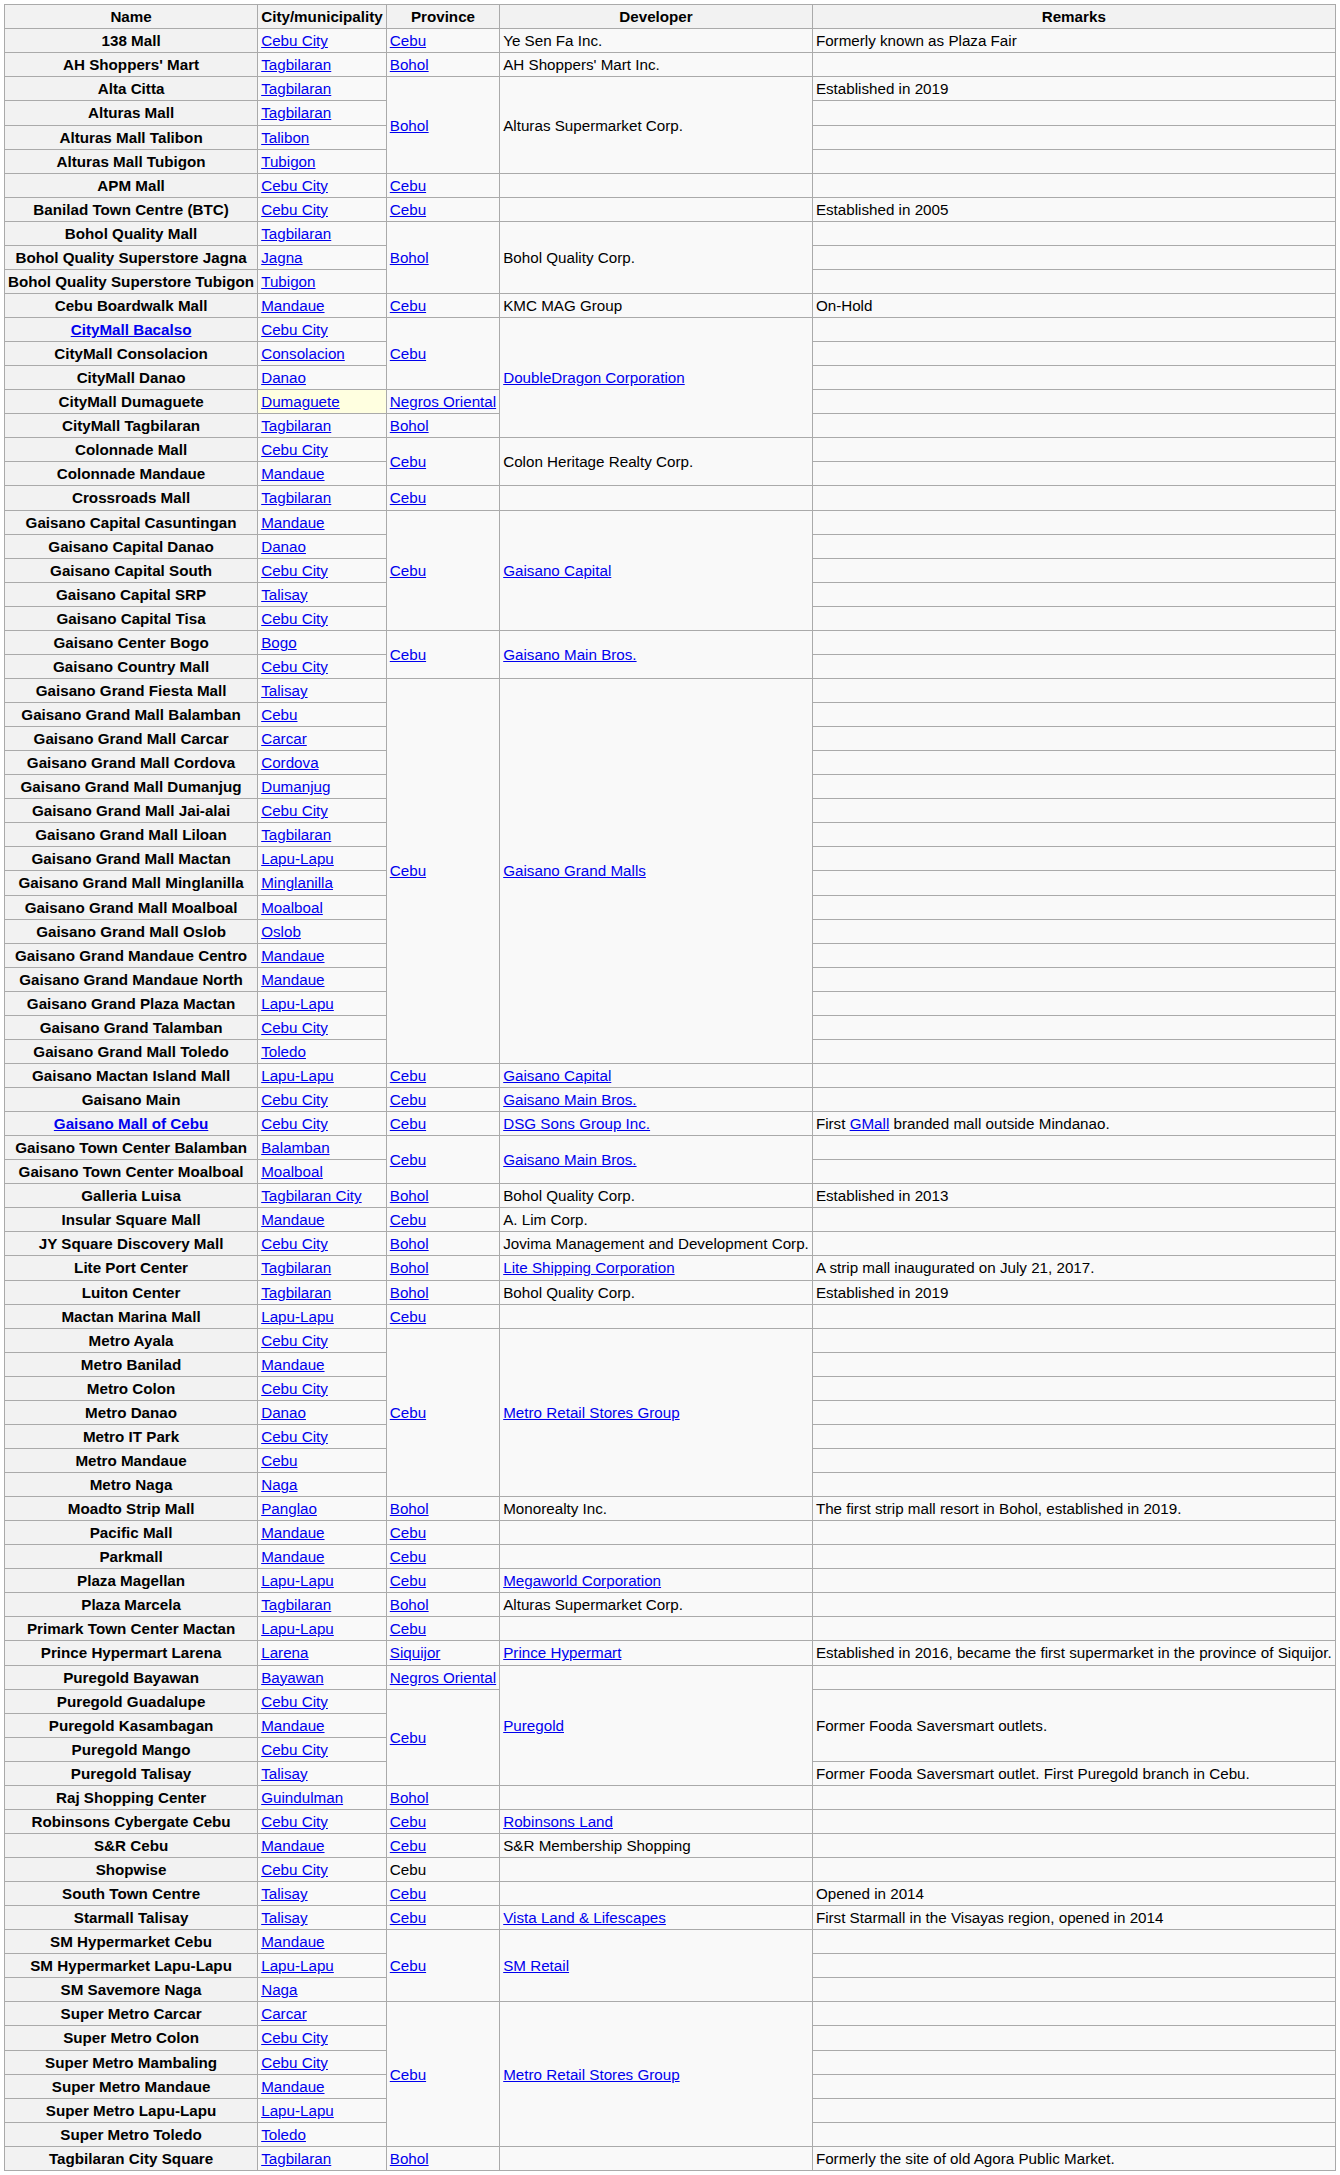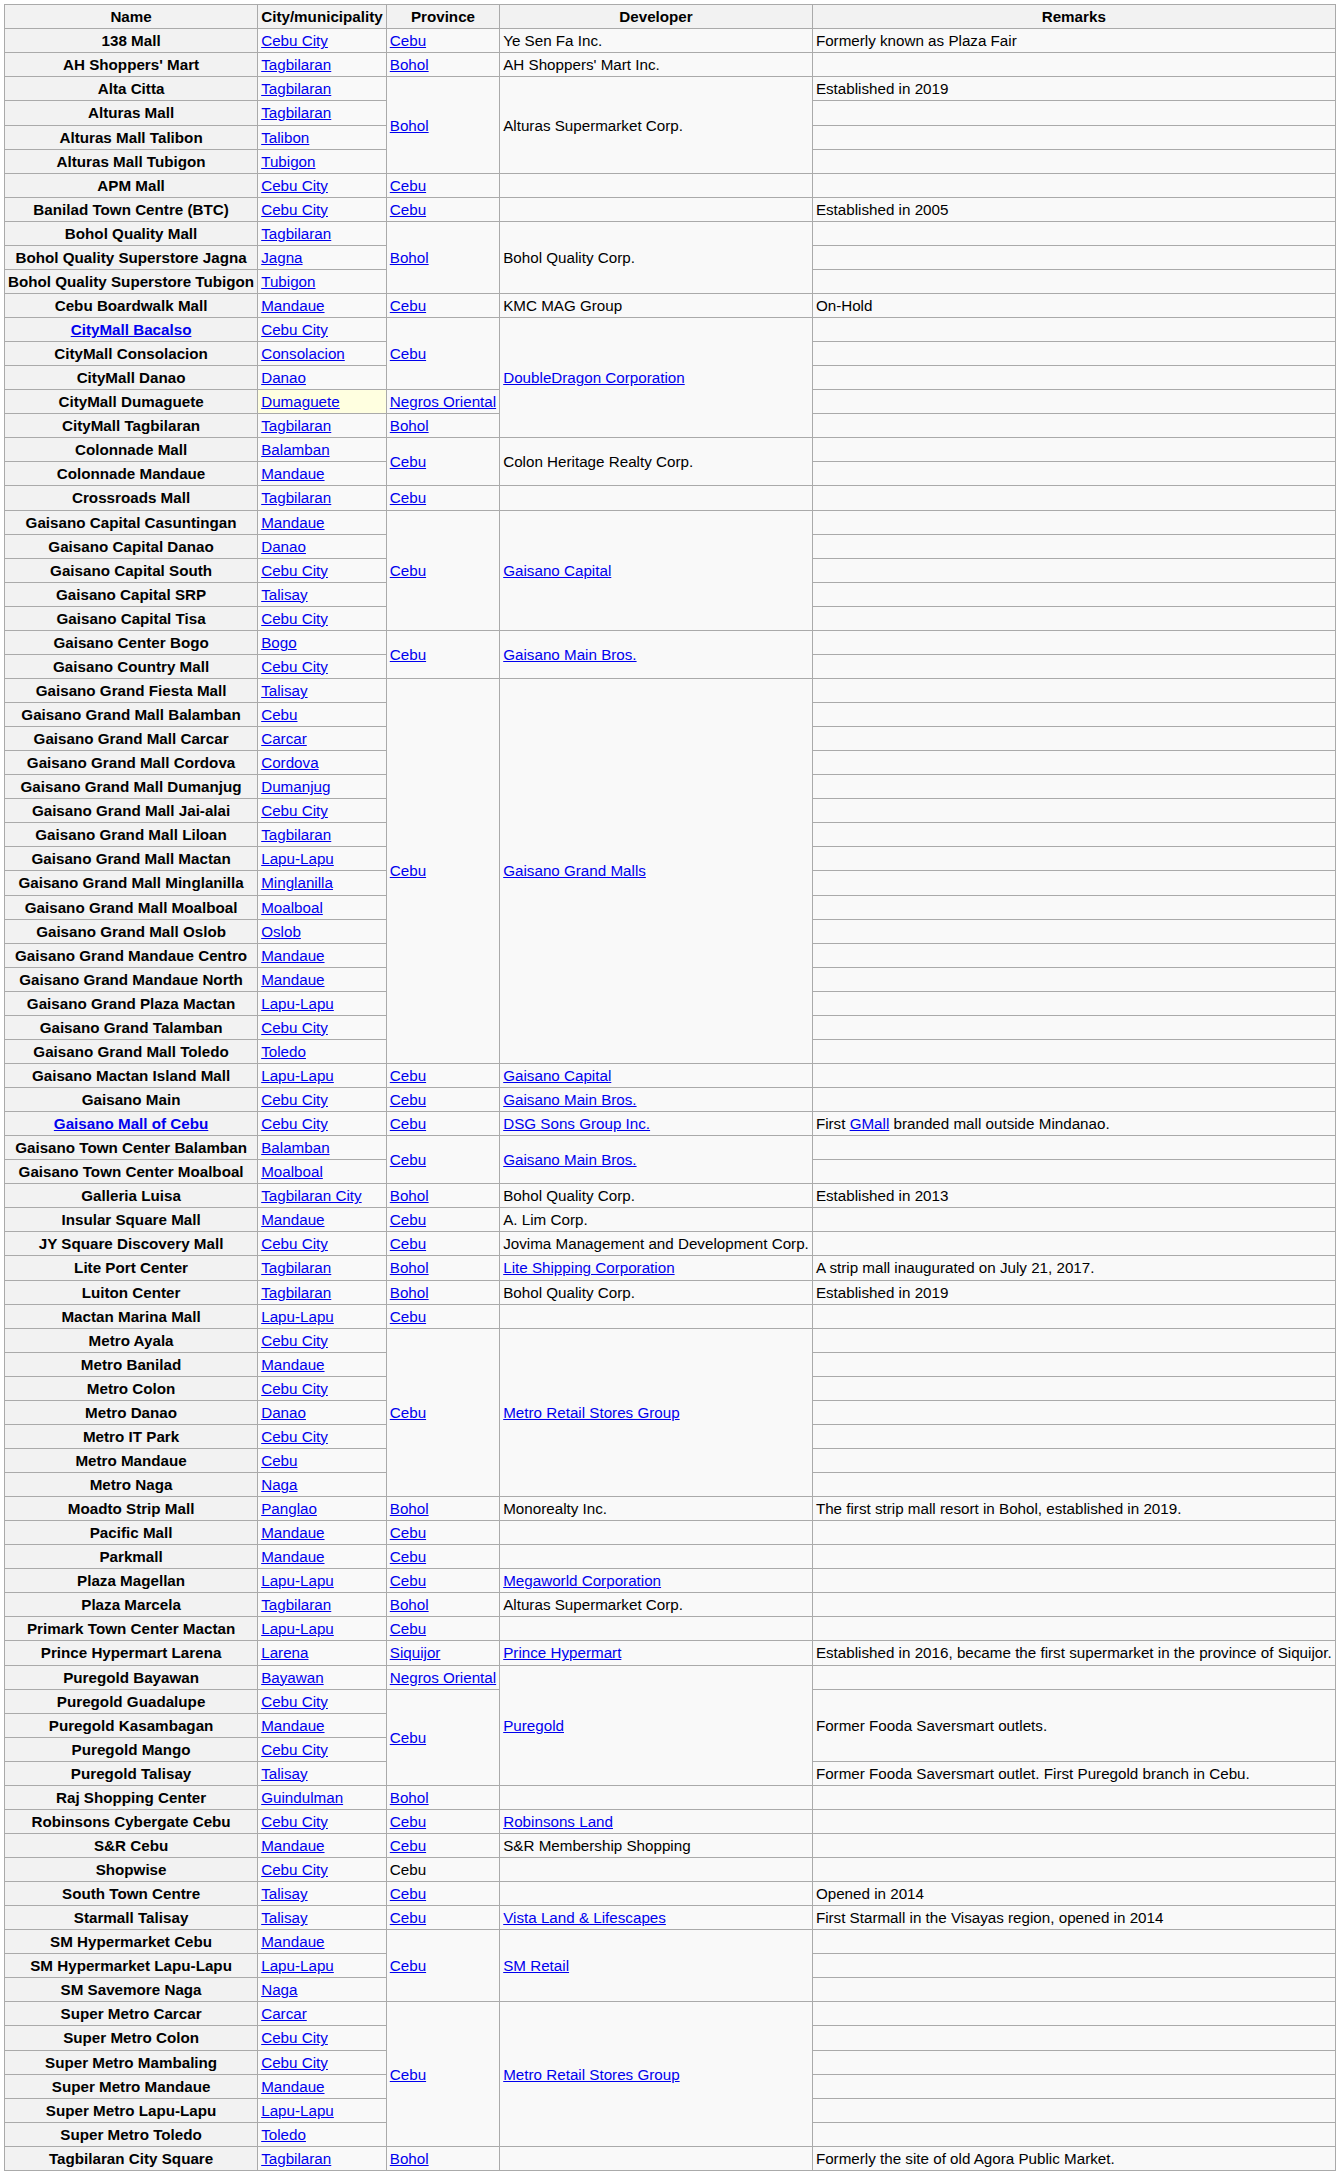Colonnade Mall | City/municipality: Cebu City -> Balamban
JY Square Discovery Mall | Province: Bohol -> Cebu
